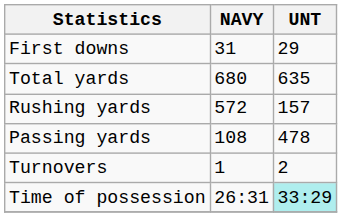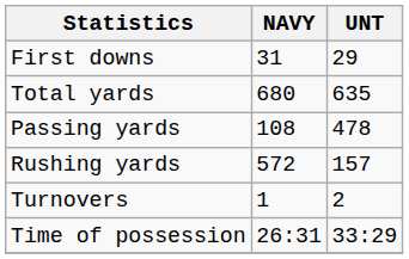rows swapped: Rushing yards <-> Passing yards
Time of possession | UNT: paleturquoise background -> no background
